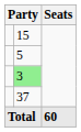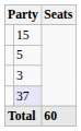3 | column 2: lightgreen background -> no background
37 | column 2: no background -> lavender background
